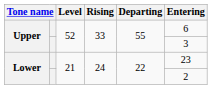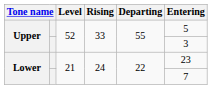row 2 | Entering: 6 -> 5
row 5 | Entering: 2 -> 7
